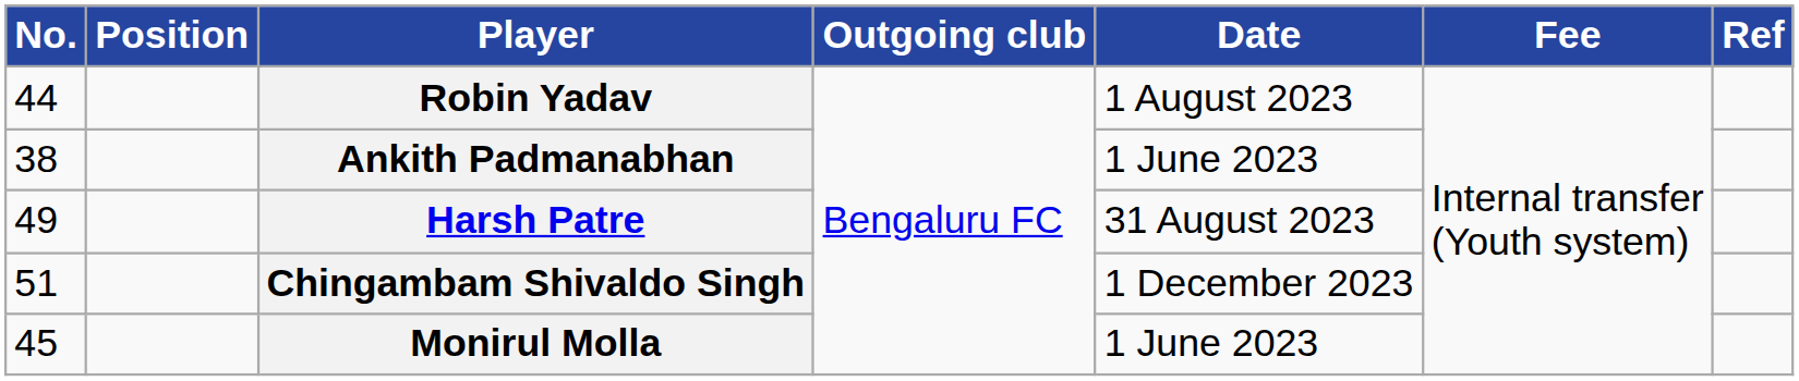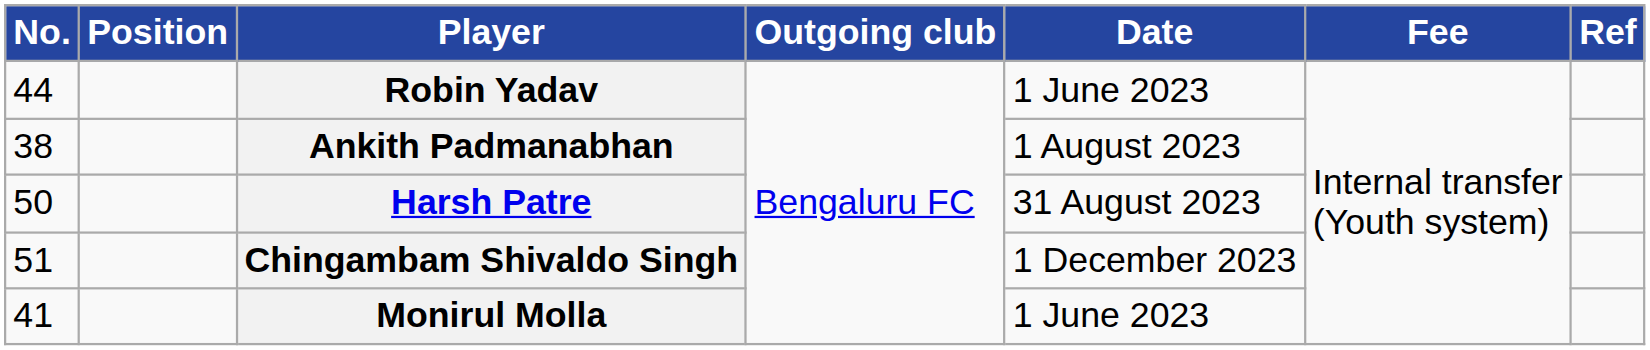Robin Yadav | Date: 1 August 2023 -> 1 June 2023
Ankith Padmanabhan | Date: 1 June 2023 -> 1 August 2023
Harsh Patre | No.: 49 -> 50
Monirul Molla | No.: 45 -> 41
